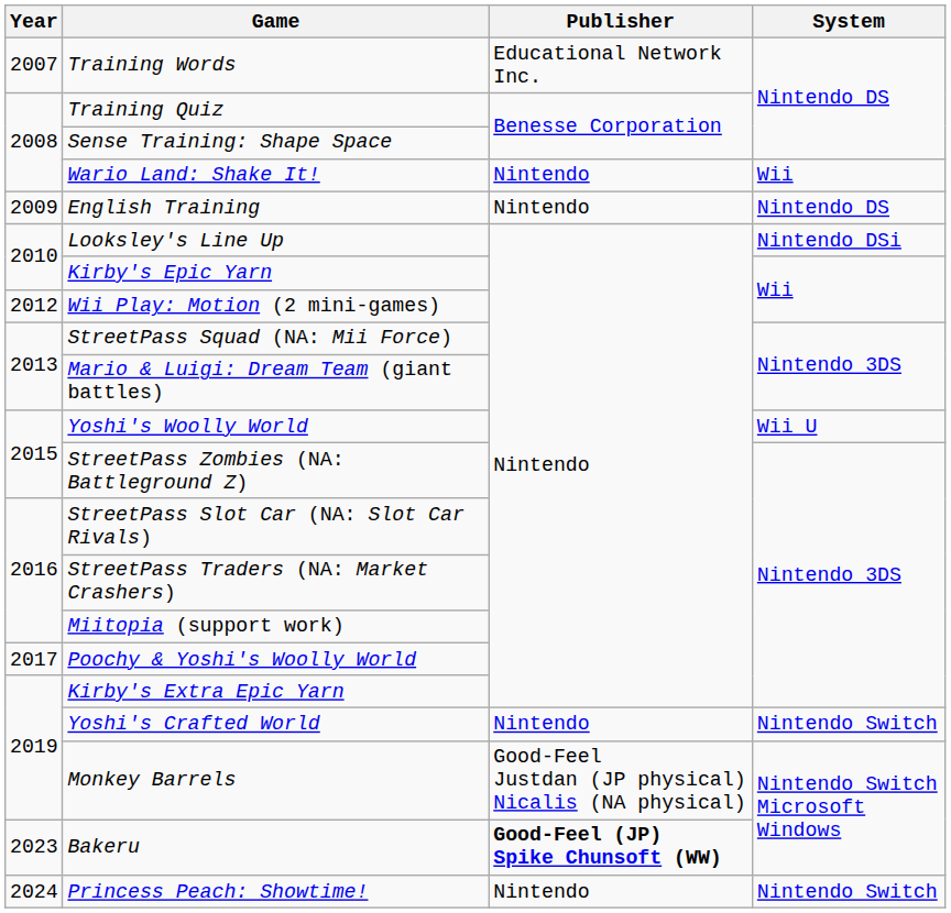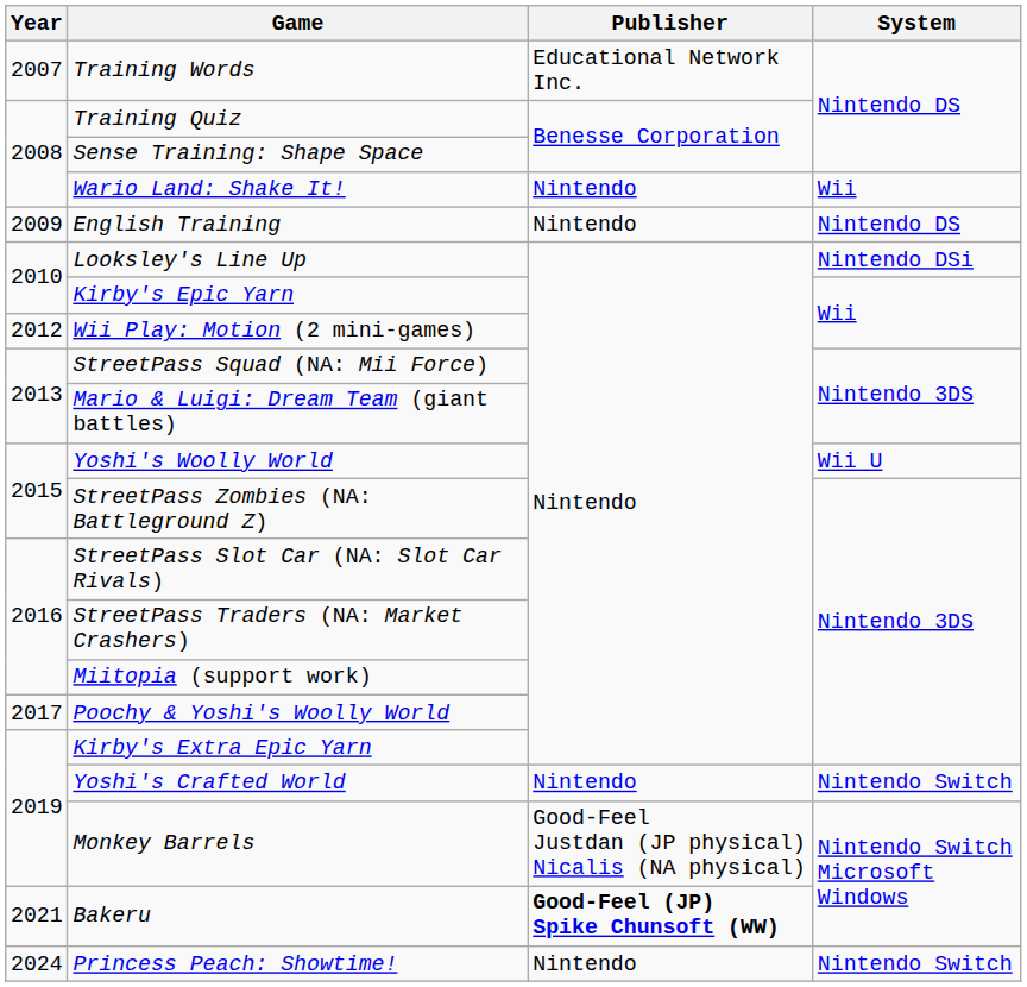Bakeru | Year: 2023 -> 2021
